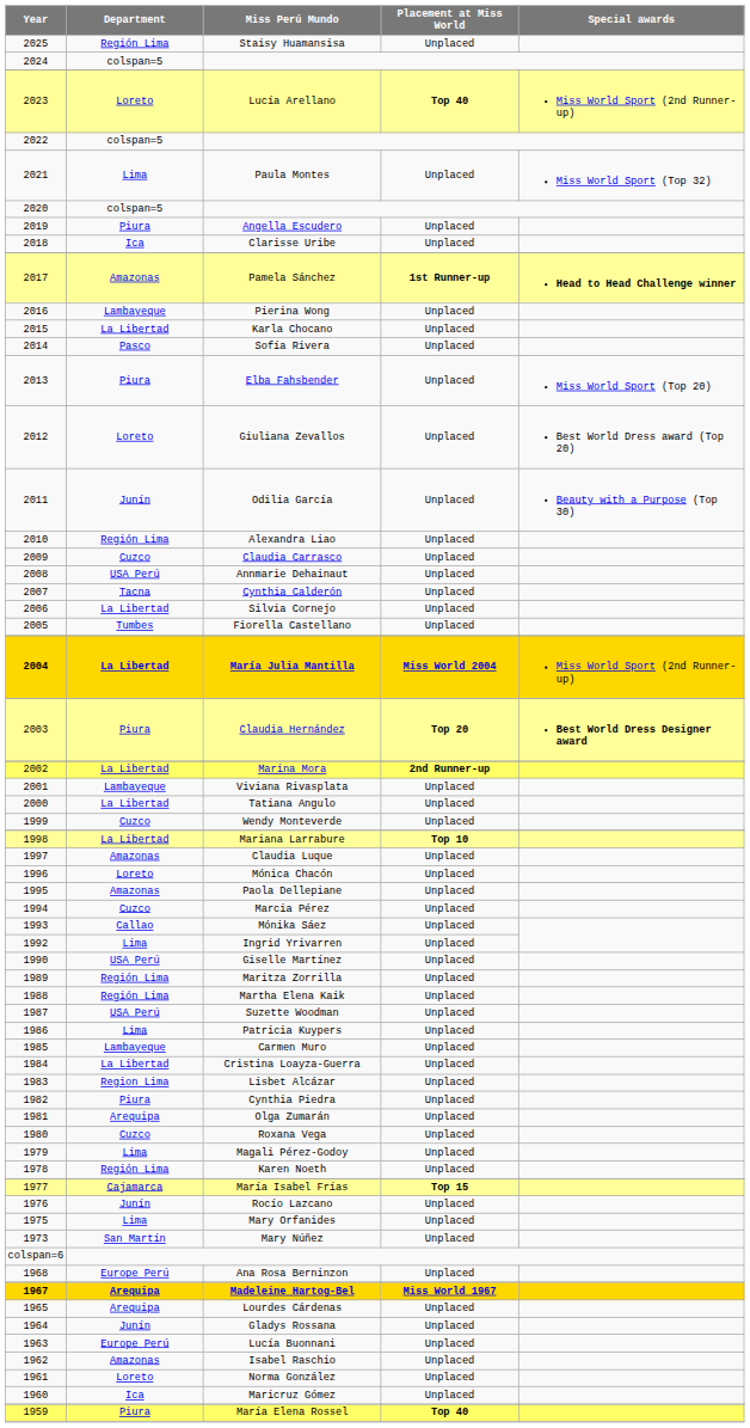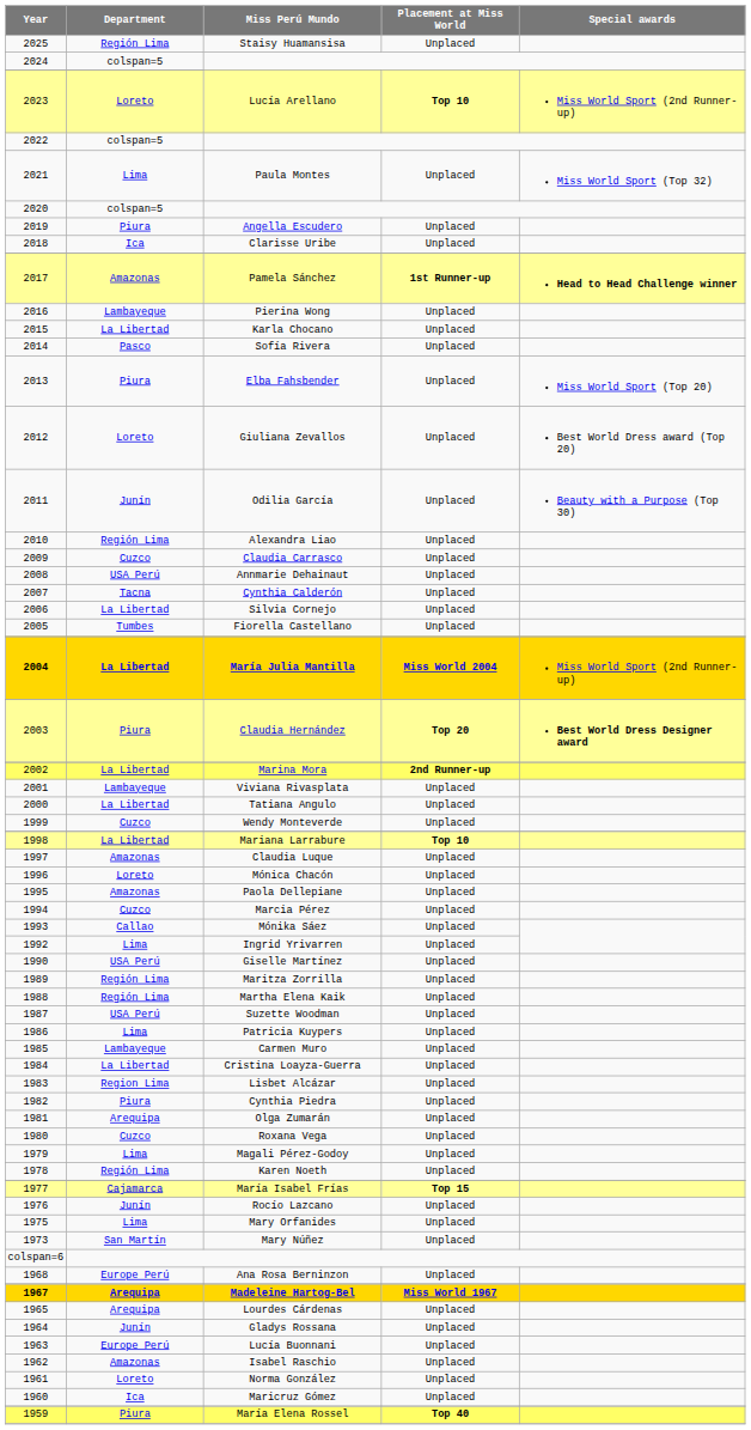Lucía Arellano | Placement at Miss World: Top 40 -> Top 10
